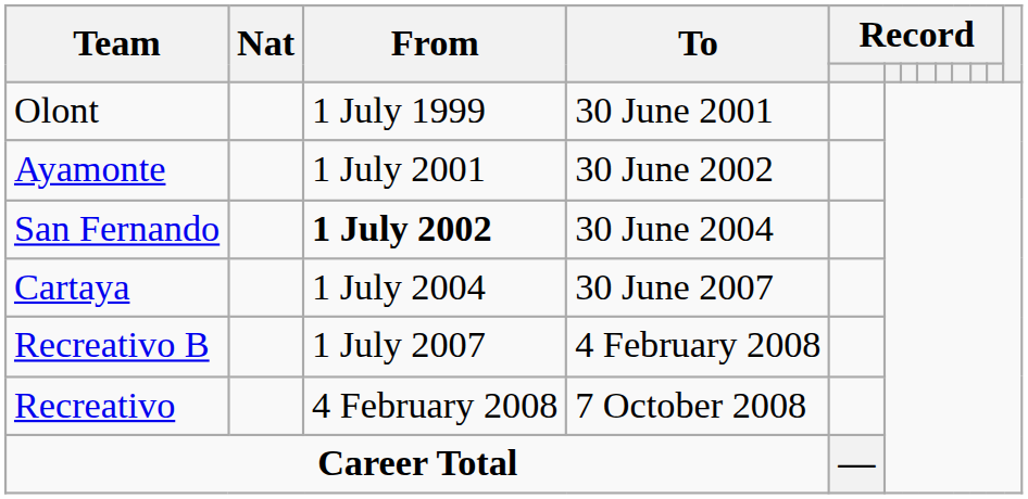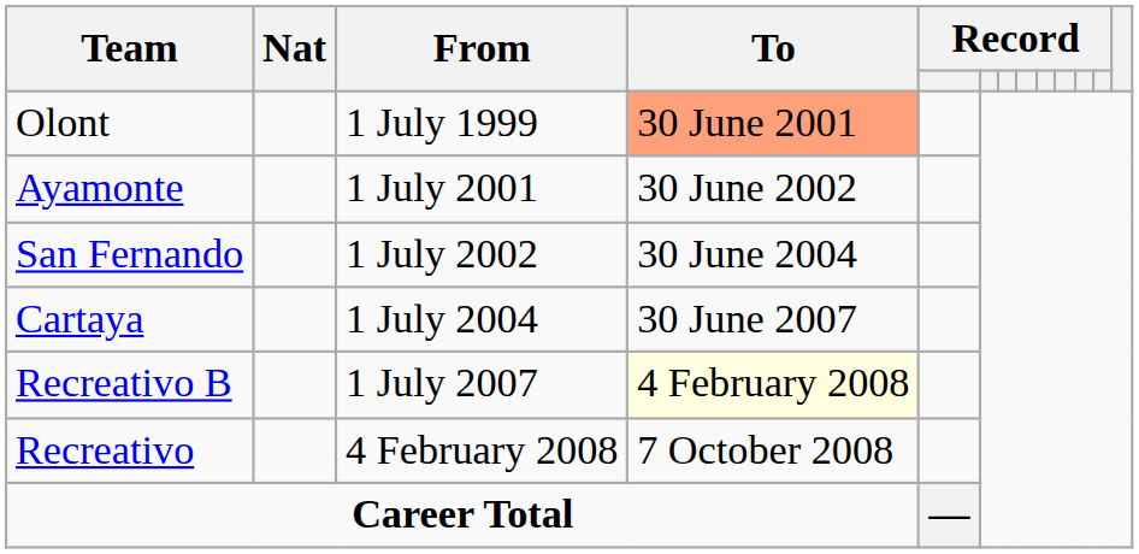Olont | To: no background -> lightsalmon background
San Fernando | From: bold -> normal
Recreativo B | To: no background -> lightyellow background
